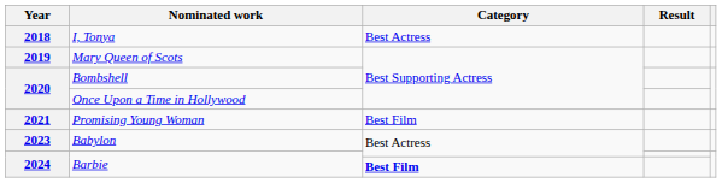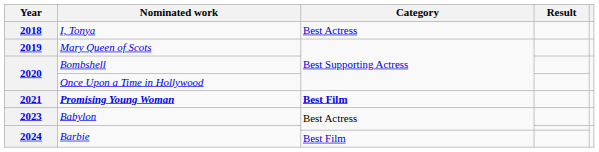Promising Young Woman | Nominated work: normal -> bold
Promising Young Woman | Category: normal -> bold
Barbie / Best Film | Category: bold -> normal
